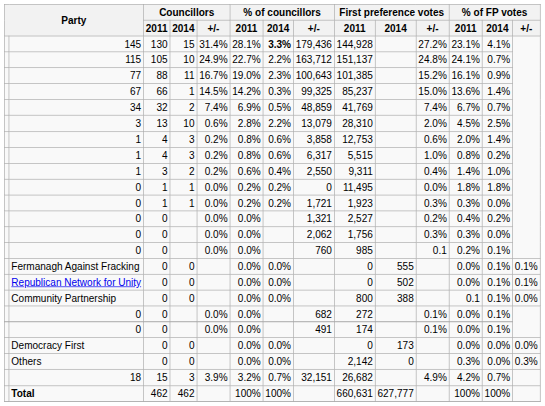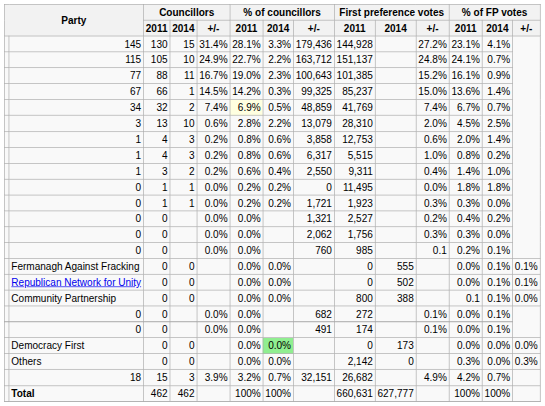145 | % of councillors / 2014: bold -> normal
34 | % of councillors / 2011: no background -> lightyellow background
Democracy First | % of councillors / 2014: no background -> lightgreen background
